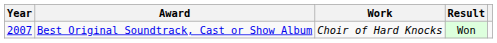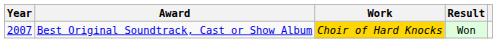Best Original Soundtrack, Cast or Show Album | Work: no background -> gold background
